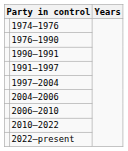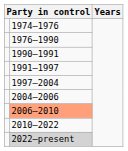2006–2010 | column 2: no background -> lightsalmon background
2022–present | column 2: no background -> lightgrey background
